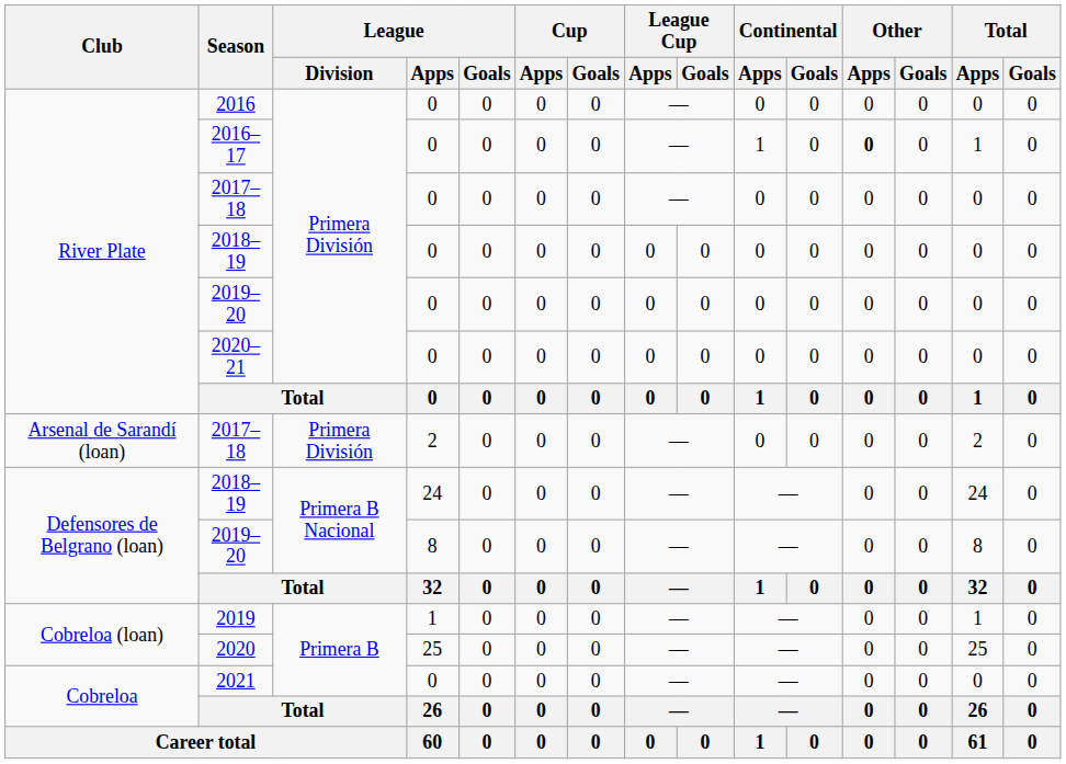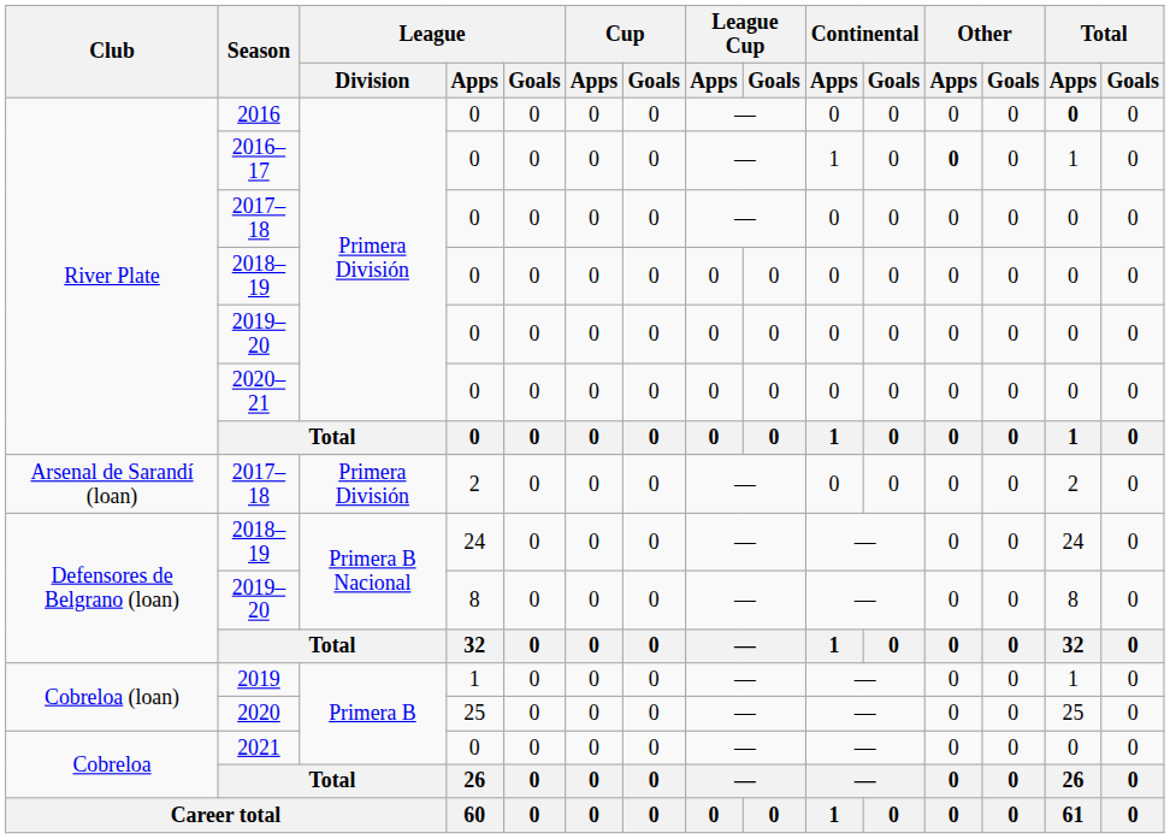2016 | Total / Apps: normal -> bold
